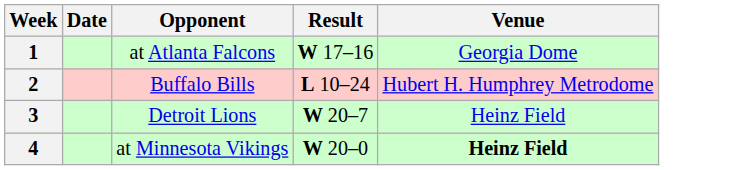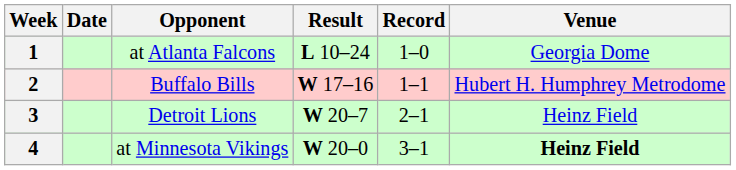+ column: Record | 1–0 | 1–1 | 2–1 | 3–1
1 | Result: W 17–16 -> L 10–24
2 | Result: L 10–24 -> W 17–16
